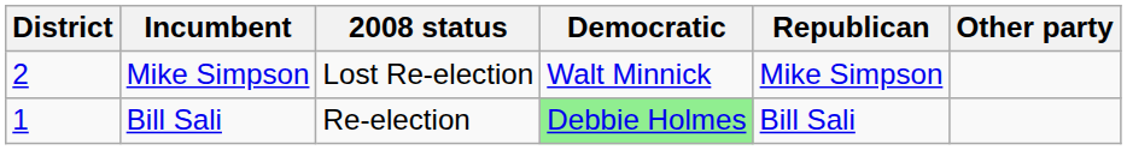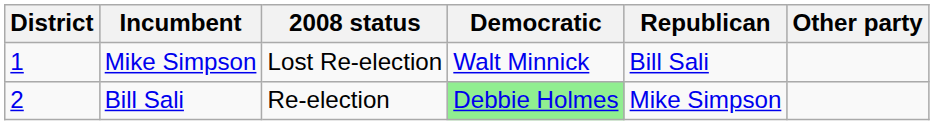row 2 | District: 2 -> 1
row 2 | Republican: Mike Simpson -> Bill Sali
row 3 | District: 1 -> 2
row 3 | Republican: Bill Sali -> Mike Simpson
